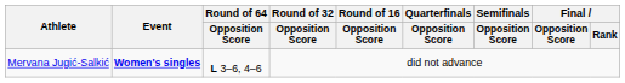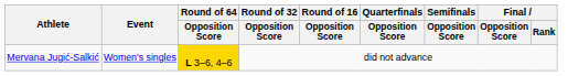Mervana Jugić-Salkić | Event: bold -> normal
Mervana Jugić-Salkić | Round of 64 / Opposition Score: no background -> gold background
